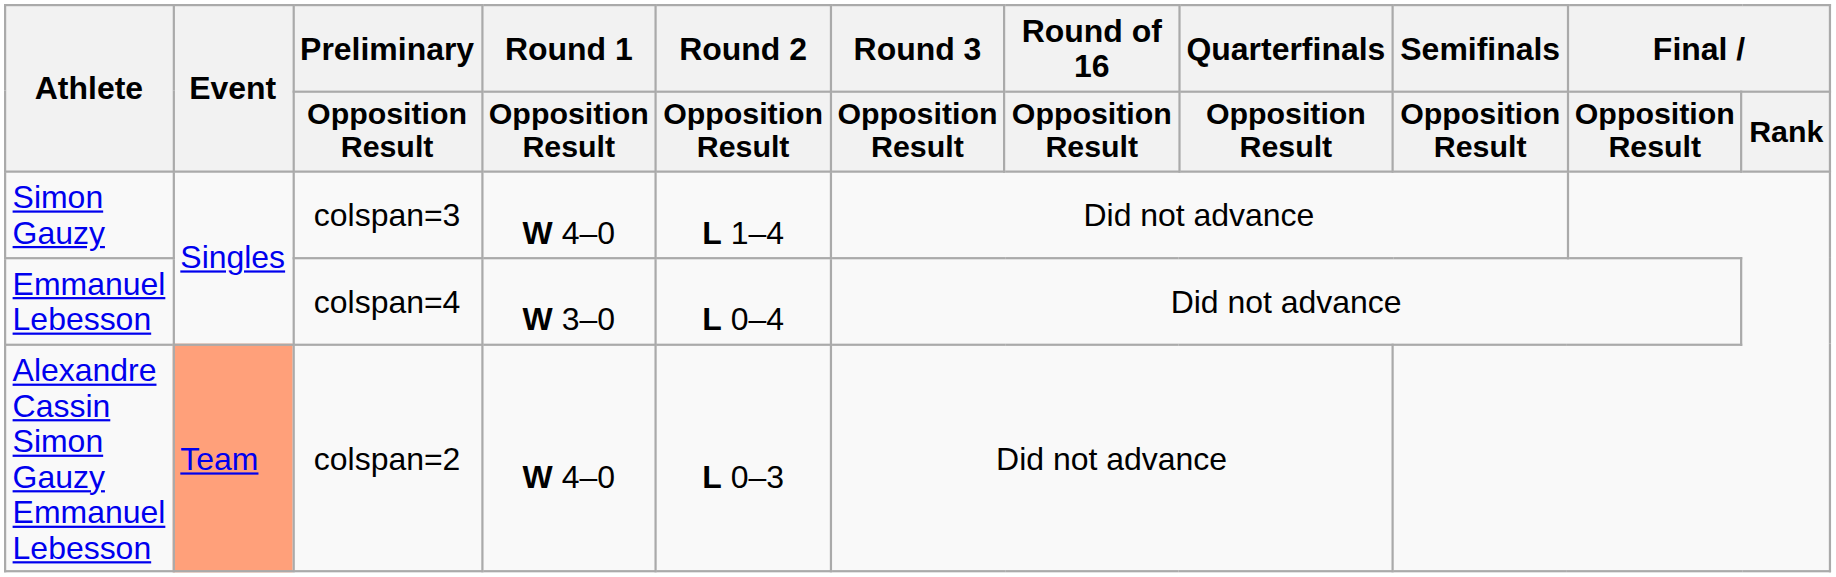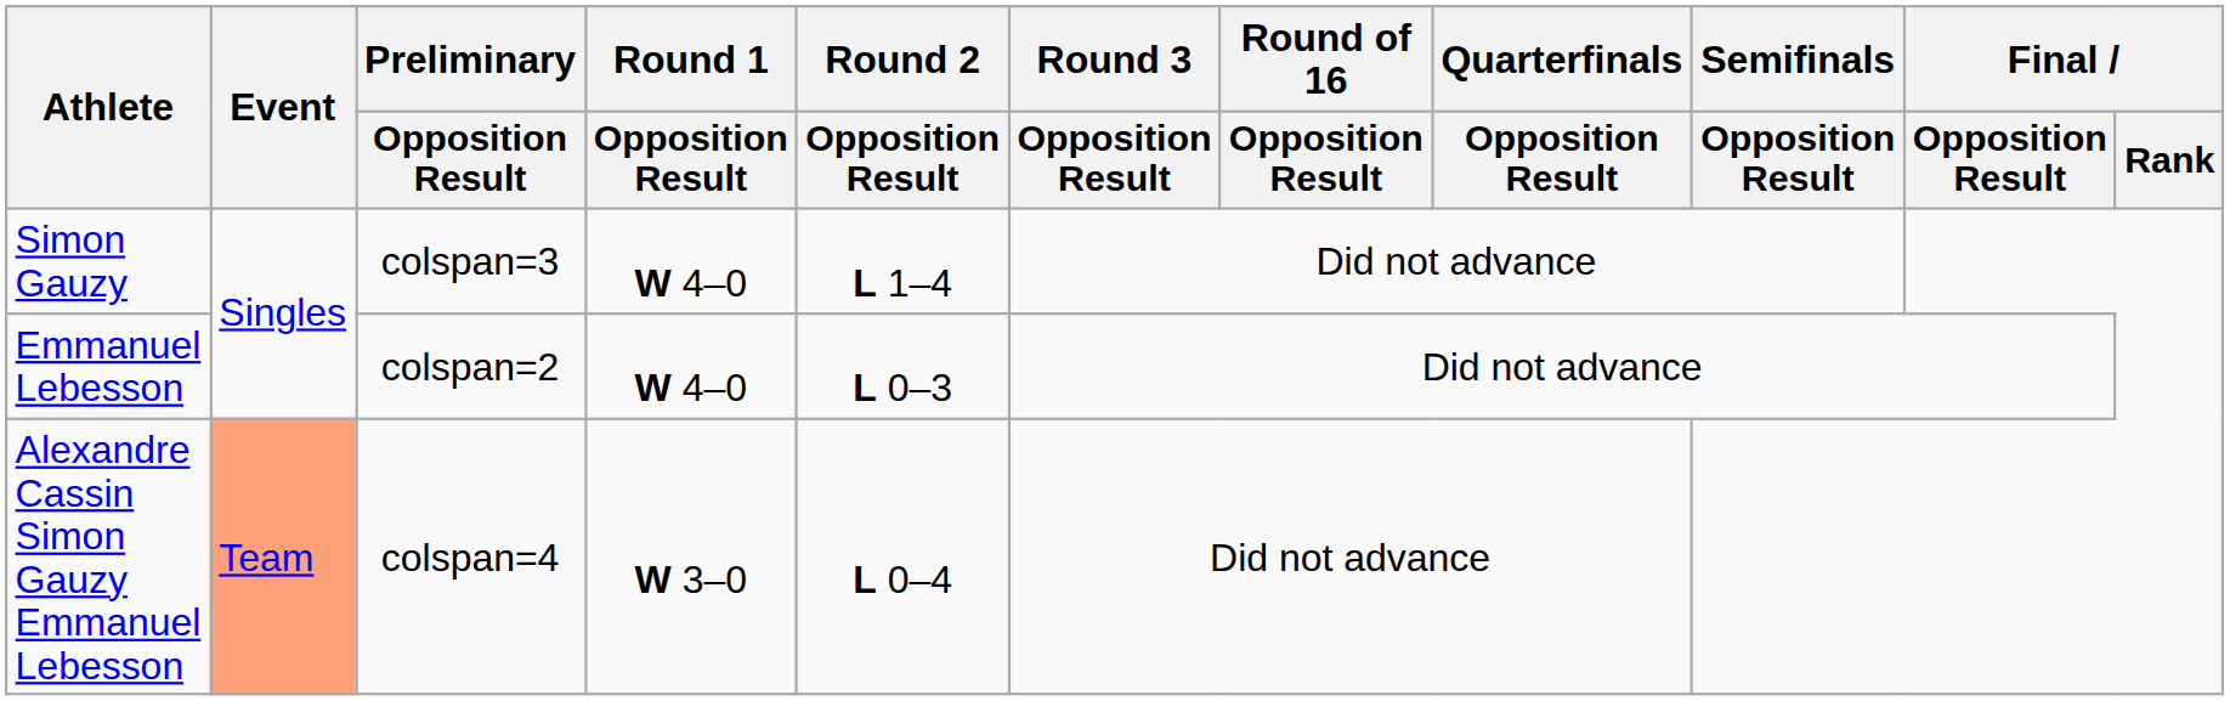Emmanuel Lebesson | Preliminary / Opposition Result: colspan=4 -> colspan=2
Emmanuel Lebesson | Round 1 / Opposition Result: W 3–0 -> W 4–0
Emmanuel Lebesson | Round 2 / Opposition Result: L 0–4 -> L 0–3
Alexandre Cassin Simon Gauzy Emmanuel Lebesson | Preliminary / Opposition Result: colspan=2 -> colspan=4
Alexandre Cassin Simon Gauzy Emmanuel Lebesson | Round 1 / Opposition Result: W 4–0 -> W 3–0
Alexandre Cassin Simon Gauzy Emmanuel Lebesson | Round 2 / Opposition Result: L 0–3 -> L 0–4
